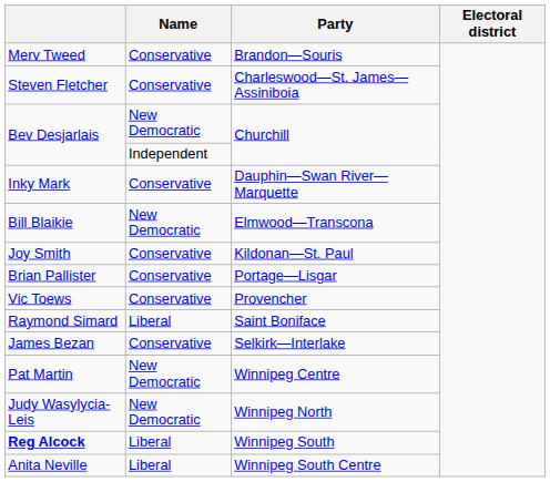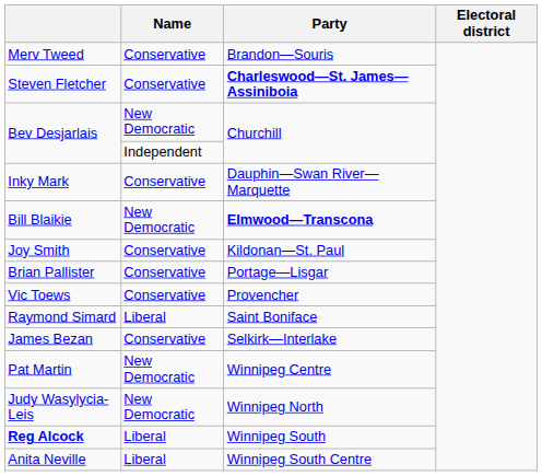Steven Fletcher | Party: normal -> bold
Bill Blaikie | Party: normal -> bold
